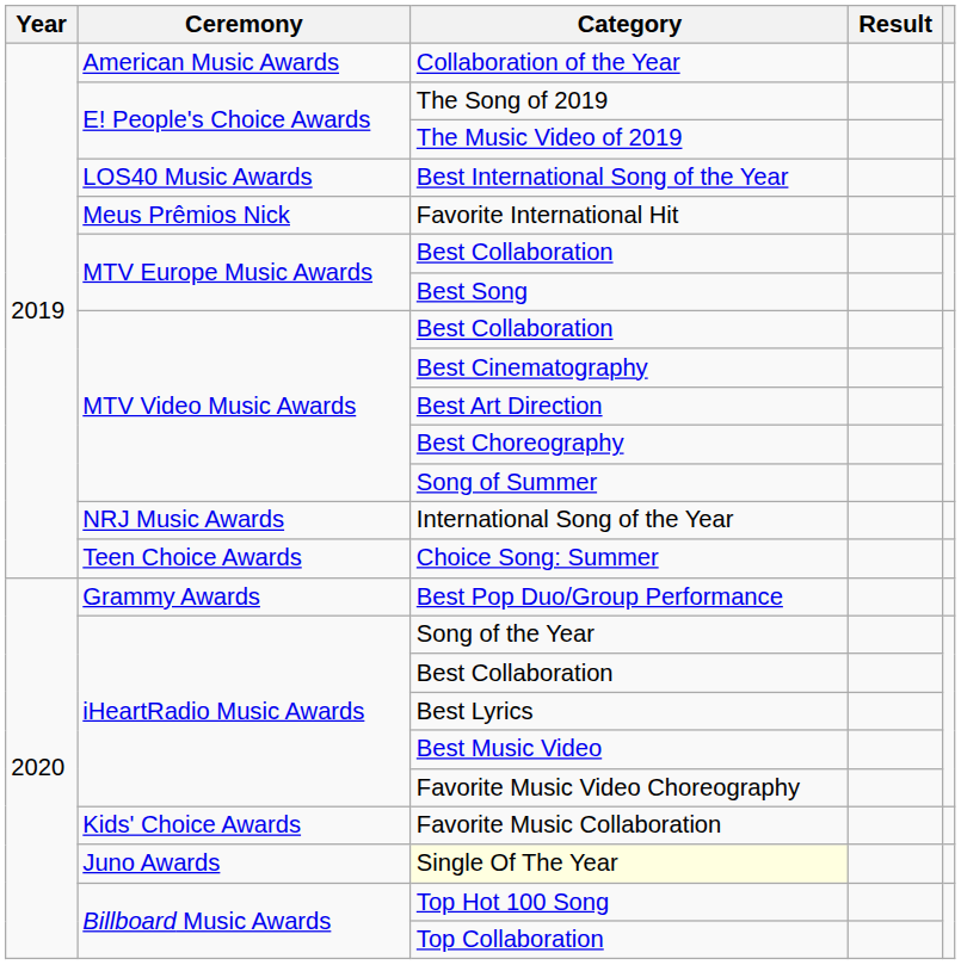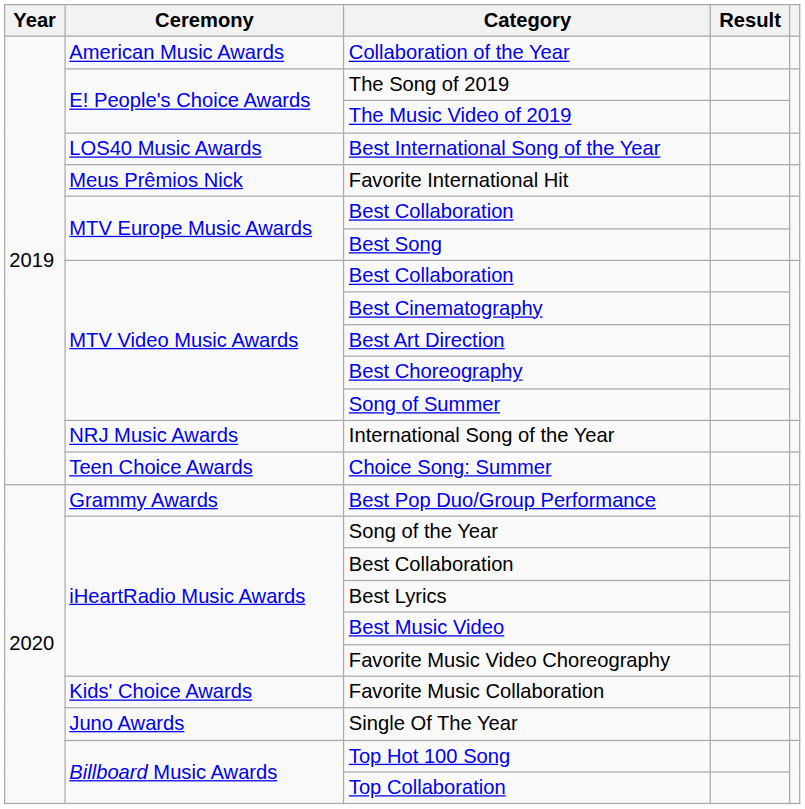Single Of The Year | Category: lightyellow background -> no background
